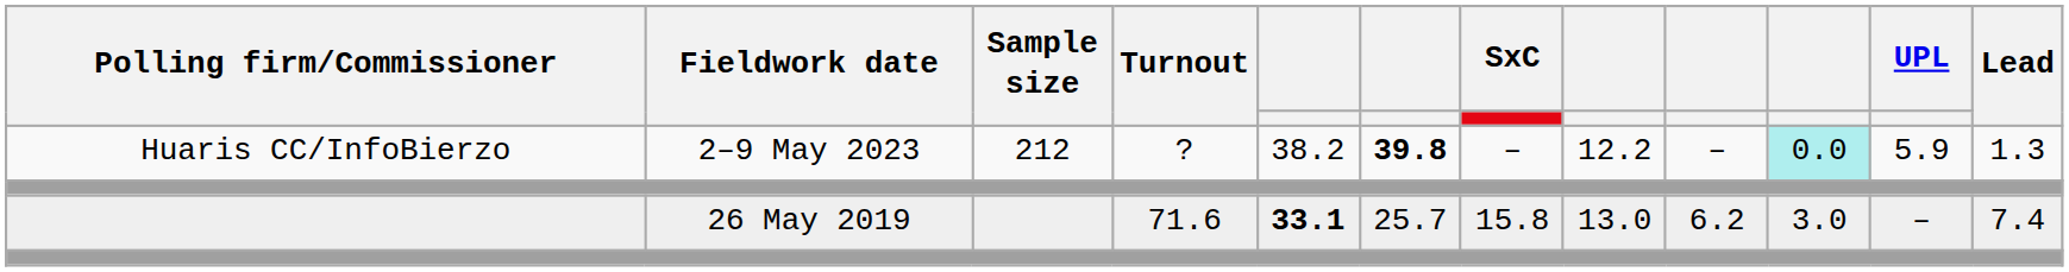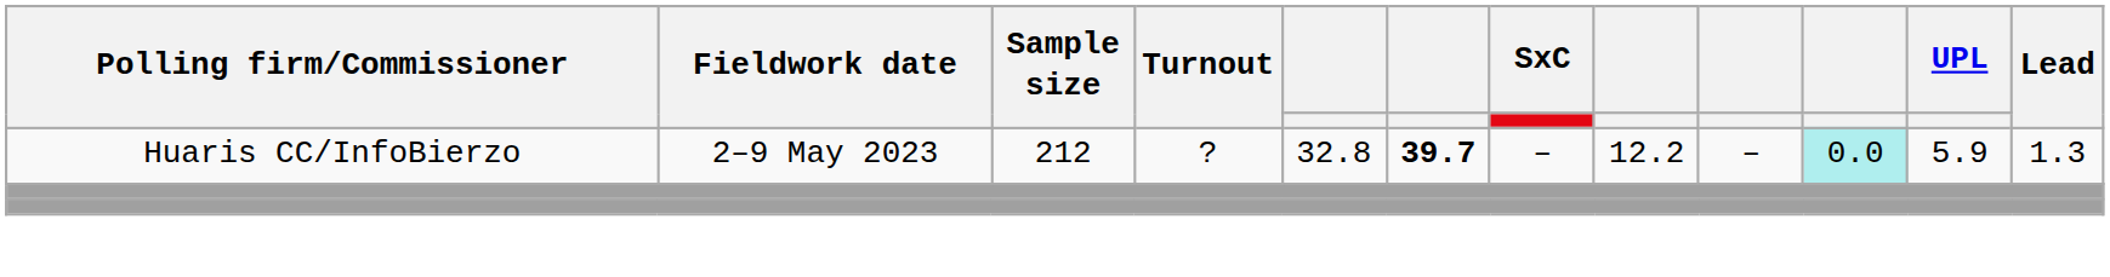2–9 May 2023 | column 5: 38.2 -> 32.8
2–9 May 2023 | column 6: 39.8 -> 39.7
- row: 26 May 2019 | 71.6 | 33.1 | 25.7 | 15.8 | 13.0 | 6.2 | 3.0 | – | 7.4
